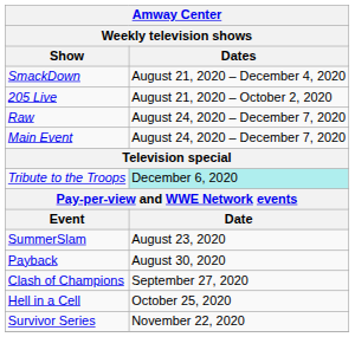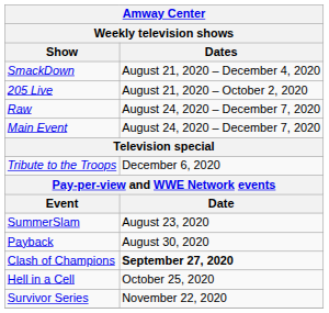Tribute to the Troops | Weekly television shows / Dates: paleturquoise background -> no background
Clash of Champions | Weekly television shows / Dates: normal -> bold
